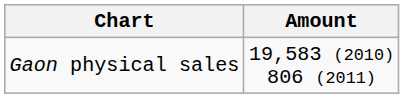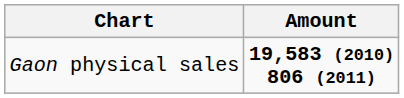Gaon physical sales | Amount: normal -> bold
